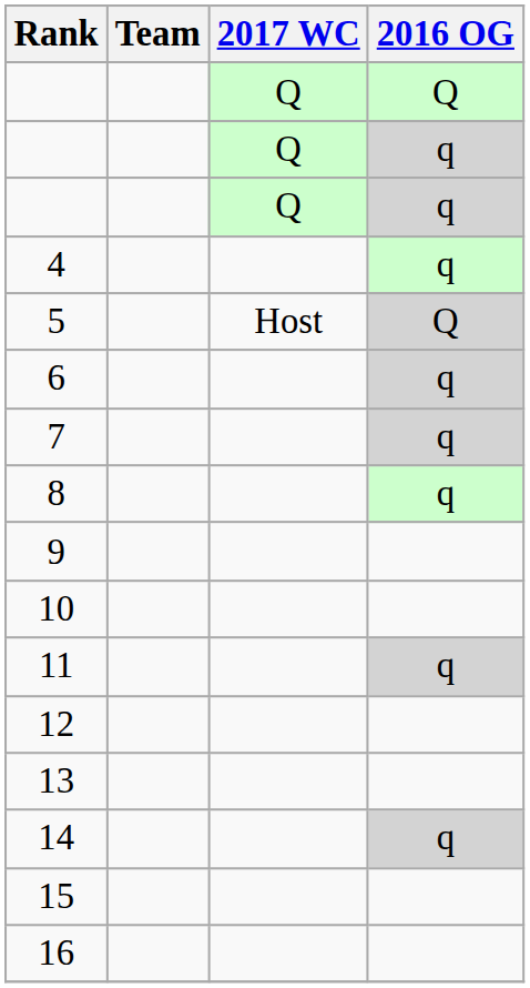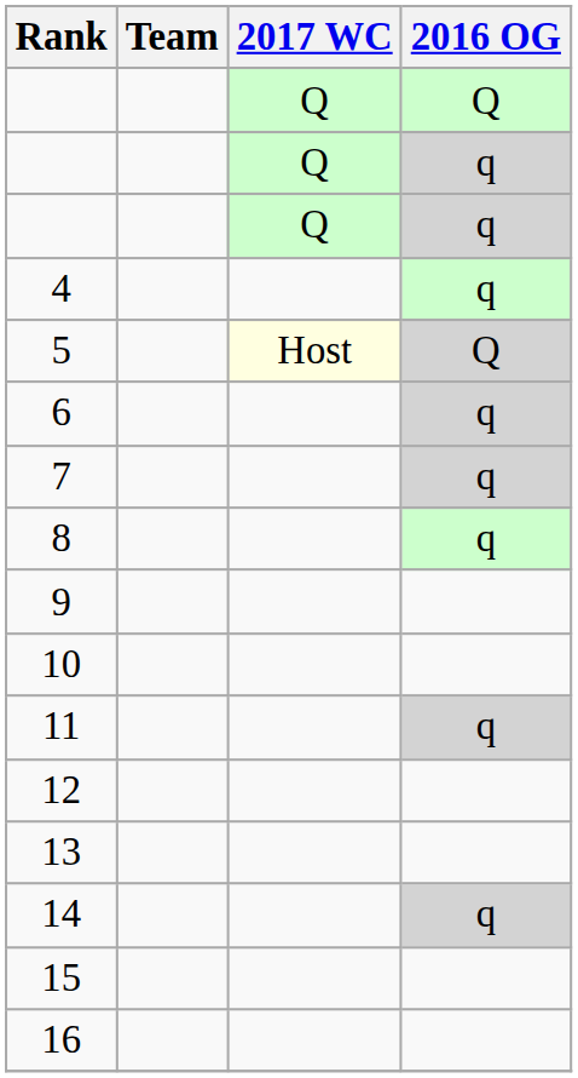5 | 2017 WC: no background -> lightyellow background
